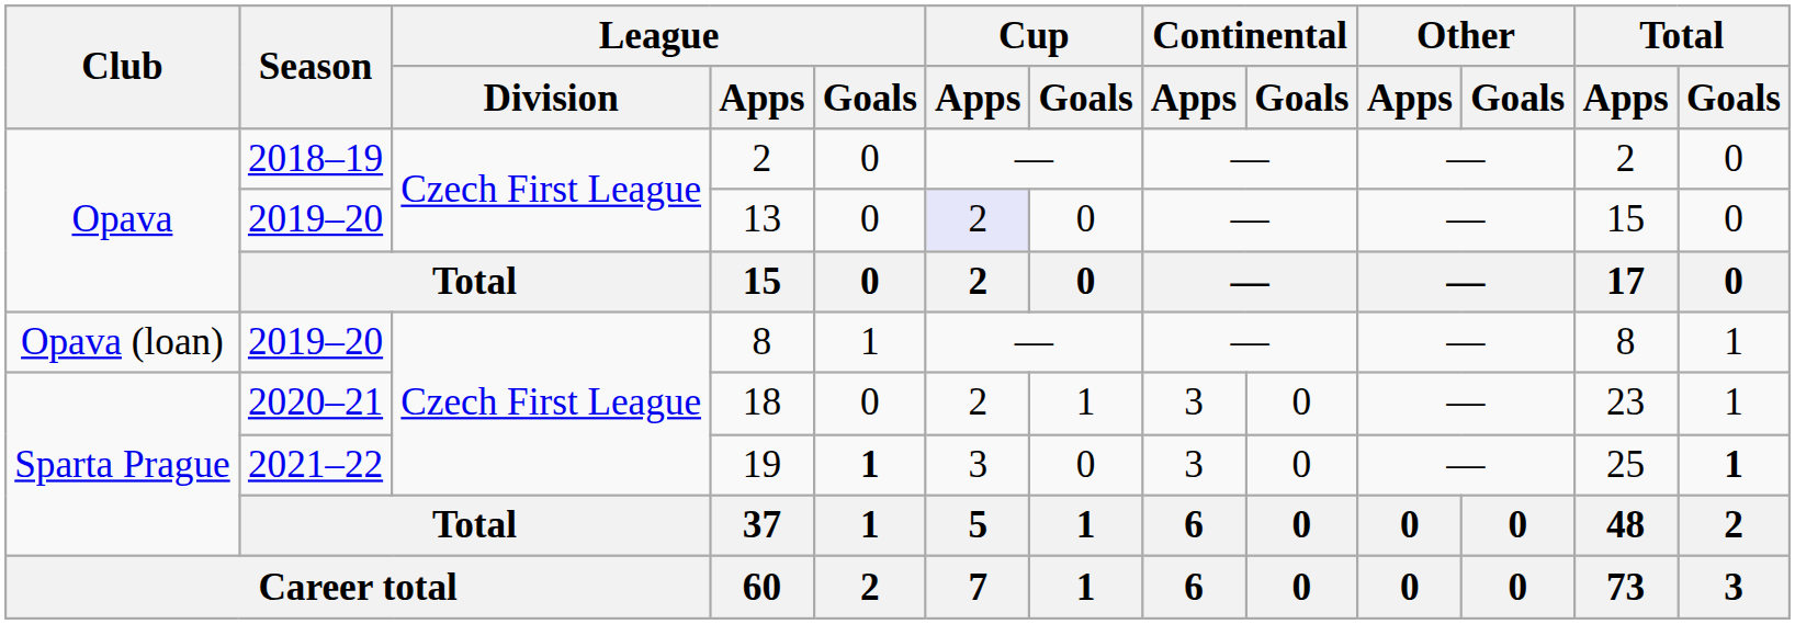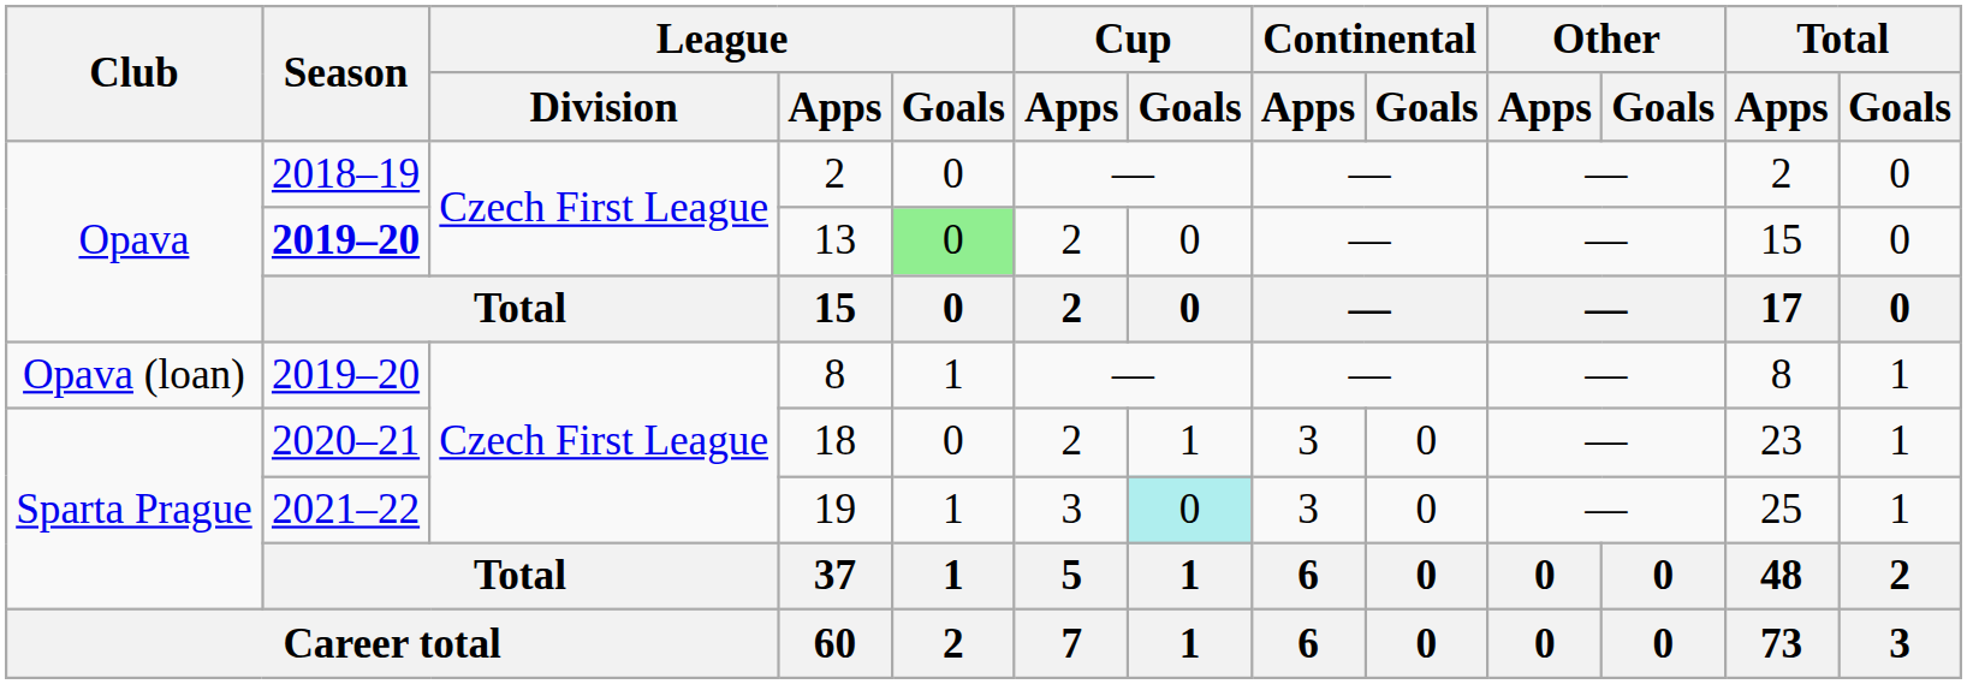13 | Season: normal -> bold
13 | League / Goals: no background -> lightgreen background
13 | Cup / Apps: lavender background -> no background
19 | League / Goals: bold -> normal
19 | Cup / Goals: no background -> paleturquoise background
19 | Total / Goals: bold -> normal
